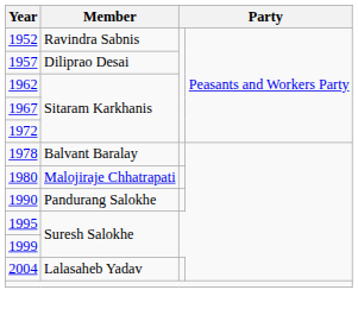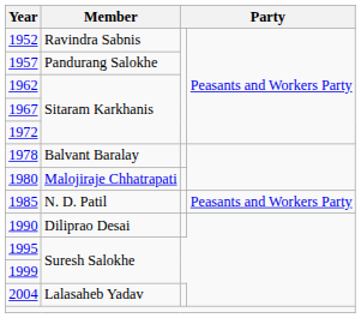1957 | Member: Diliprao Desai -> Pandurang Salokhe
+ row: 1985 | N. D. Patil | Peasants and Workers Party
1990 | Member: Pandurang Salokhe -> Diliprao Desai
